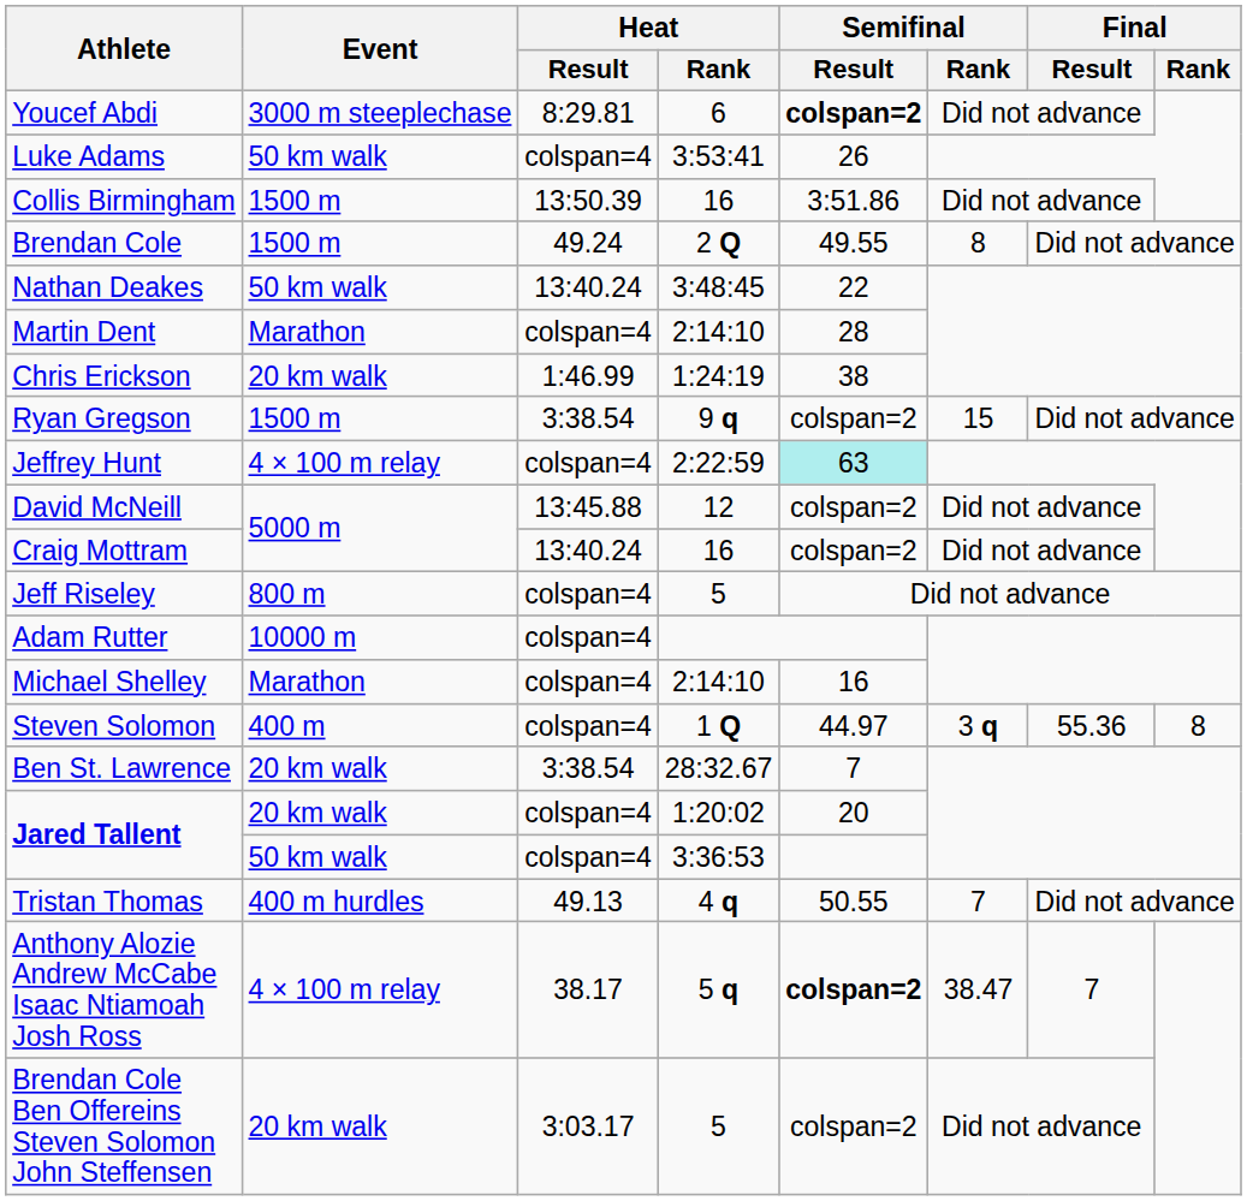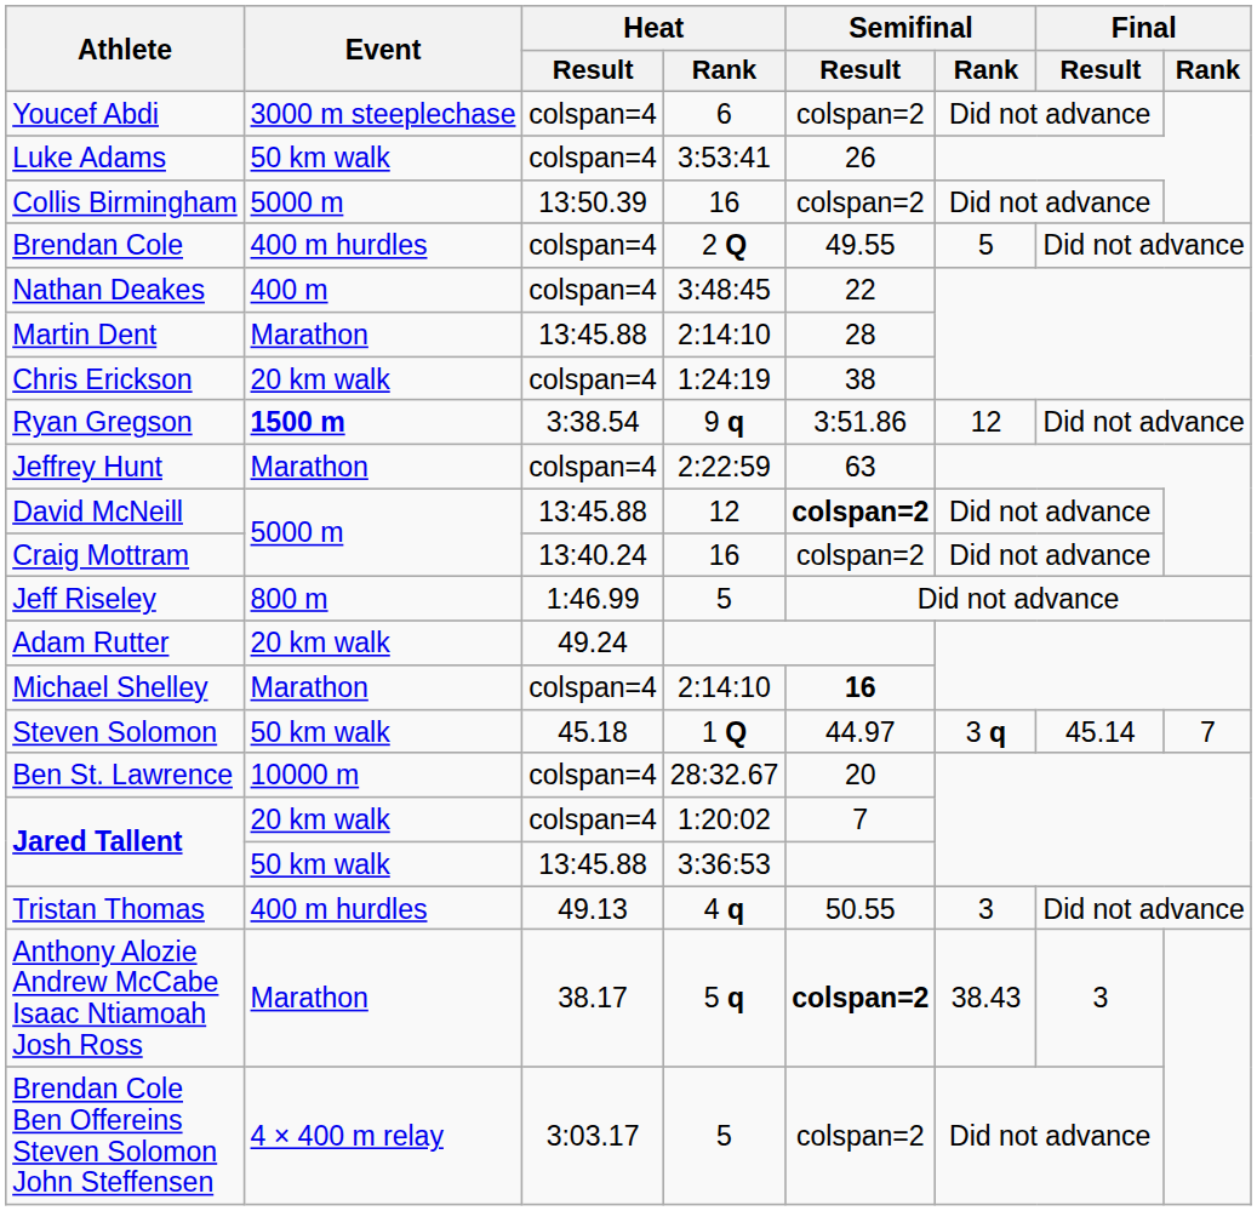Youcef Abdi | Heat / Result: 8:29.81 -> colspan=4
Youcef Abdi | Semifinal / Result: bold -> normal
Collis Birmingham | Event: 1500 m -> 5000 m
Collis Birmingham | Semifinal / Result: 3:51.86 -> colspan=2
Brendan Cole | Event: 1500 m -> 400 m hurdles
Brendan Cole | Heat / Result: 49.24 -> colspan=4
Brendan Cole | Semifinal / Rank: 8 -> 5
Nathan Deakes | Event: 50 km walk -> 400 m
Nathan Deakes | Heat / Result: 13:40.24 -> colspan=4
Martin Dent | Heat / Result: colspan=4 -> 13:45.88
Chris Erickson | Heat / Result: 1:46.99 -> colspan=4
Ryan Gregson | Event: normal -> bold
Ryan Gregson | Semifinal / Result: colspan=2 -> 3:51.86
Ryan Gregson | Semifinal / Rank: 15 -> 12
Jeffrey Hunt | Event: 4 × 100 m relay -> Marathon
Jeffrey Hunt | Semifinal / Result: paleturquoise background -> no background
David McNeill | Semifinal / Result: normal -> bold
Jeff Riseley | Heat / Result: colspan=4 -> 1:46.99
Adam Rutter | Event: 10000 m -> 20 km walk
Adam Rutter | Heat / Result: colspan=4 -> 49.24
Michael Shelley | Semifinal / Result: normal -> bold
Steven Solomon | Event: 400 m -> 50 km walk
Steven Solomon | Heat / Result: colspan=4 -> 45.18
Steven Solomon | Final / Result: 55.36 -> 45.14
Steven Solomon | Final / Rank: 8 -> 7
Ben St. Lawrence | Event: 20 km walk -> 10000 m
Ben St. Lawrence | Heat / Result: 3:38.54 -> colspan=4
Ben St. Lawrence | Semifinal / Result: 7 -> 20
Jared Tallent / 1:20:02 | Semifinal / Result: 20 -> 7
Jared Tallent / 3:36:53 | Heat / Result: colspan=4 -> 13:45.88
Tristan Thomas | Semifinal / Rank: 7 -> 3
Anthony Alozie Andrew McCabe Isaac Ntiamoah Josh Ross | Event: 4 × 100 m relay -> Marathon
Anthony Alozie Andrew McCabe Isaac Ntiamoah Josh Ross | Semifinal / Rank: 38.47 -> 38.43
Anthony Alozie Andrew McCabe Isaac Ntiamoah Josh Ross | Final / Result: 7 -> 3
Brendan Cole Ben Offereins Steven Solomon John Steffensen | Event: 20 km walk -> 4 × 400 m relay
